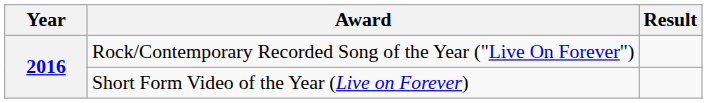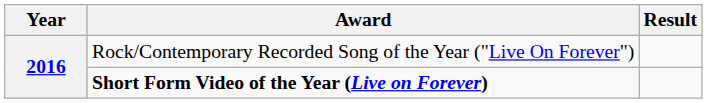Short Form Video of the Year (Live on Forever) | Award: normal -> bold
